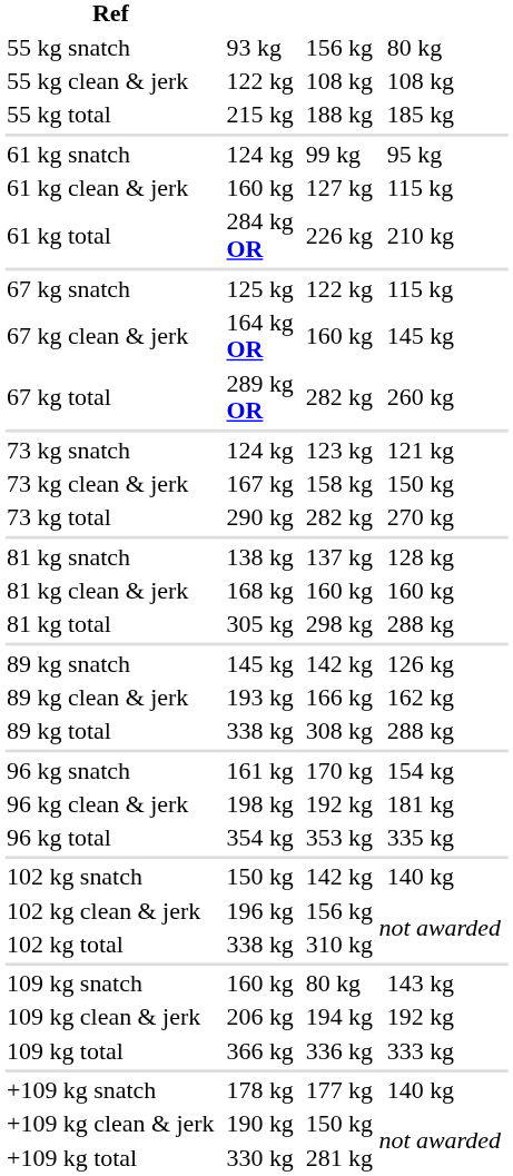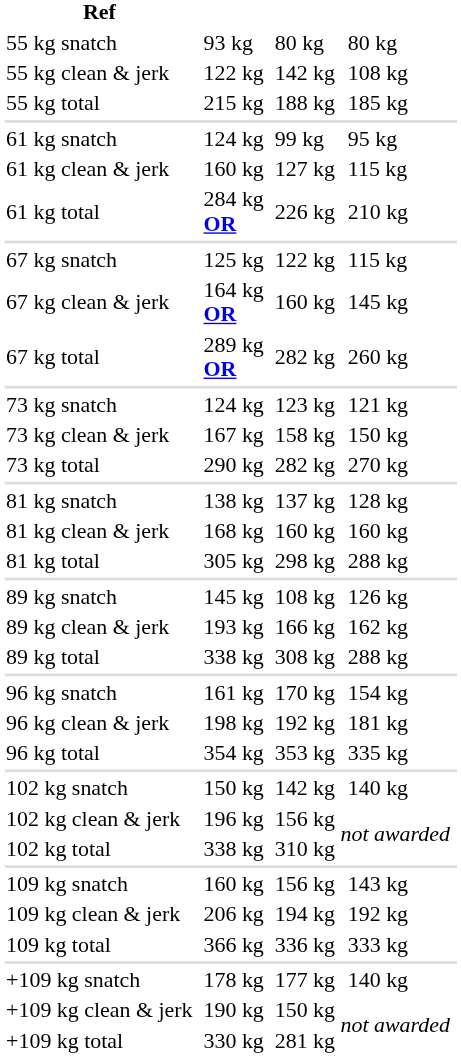55 kg snatch | column 3: 156 kg -> 80 kg
55 kg clean & jerk | column 3: 108 kg -> 142 kg
89 kg snatch | column 3: 142 kg -> 108 kg
109 kg snatch | column 3: 80 kg -> 156 kg
